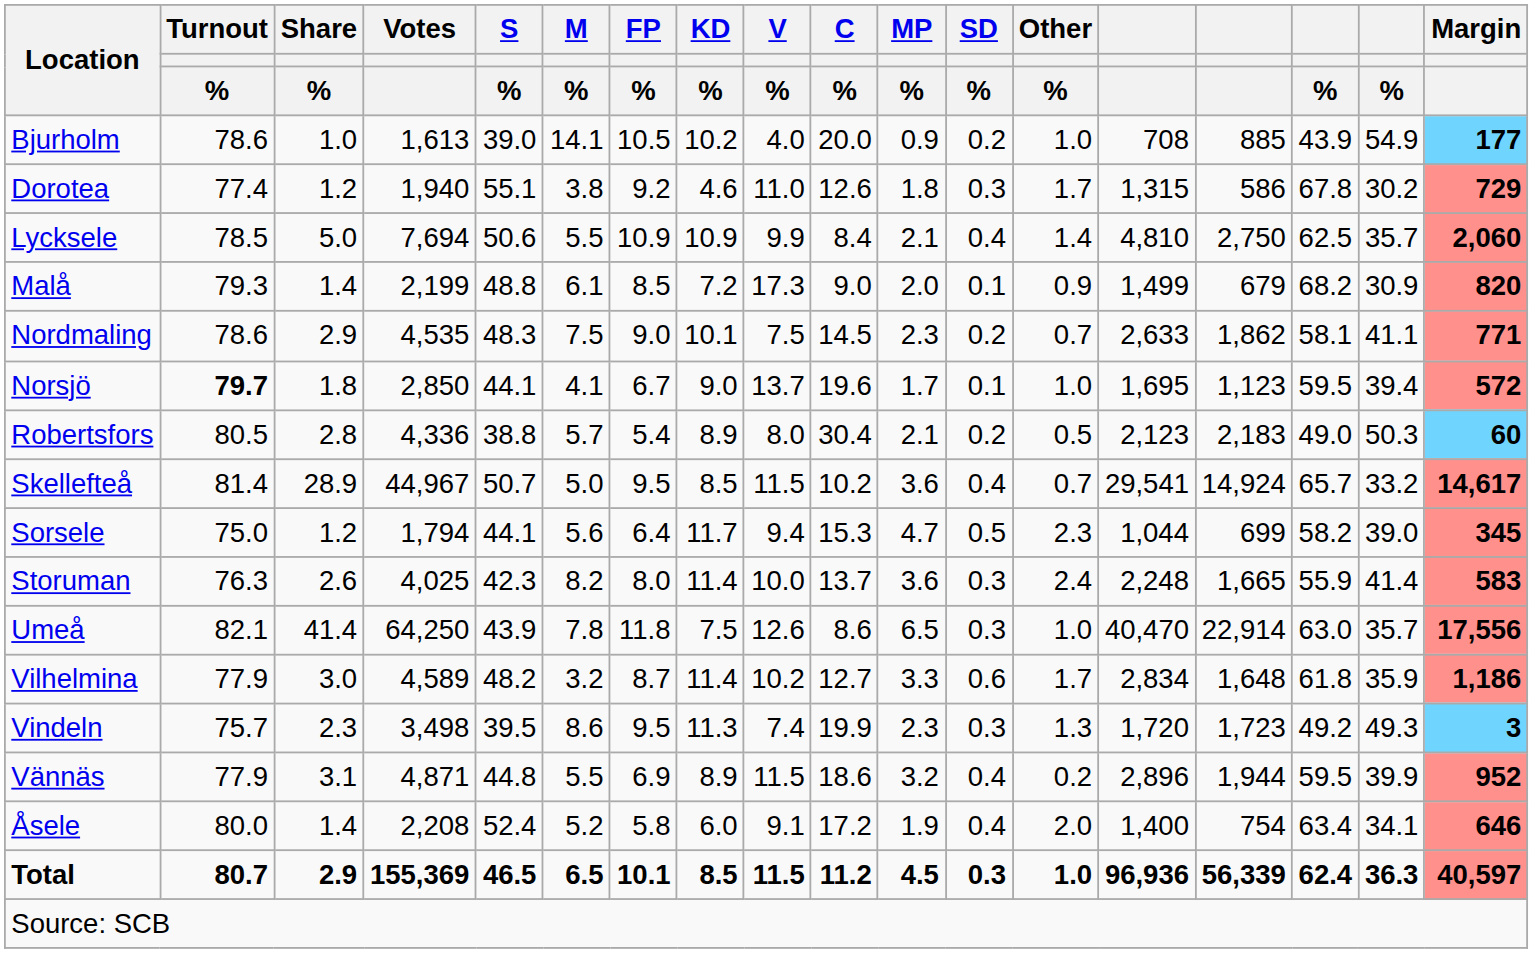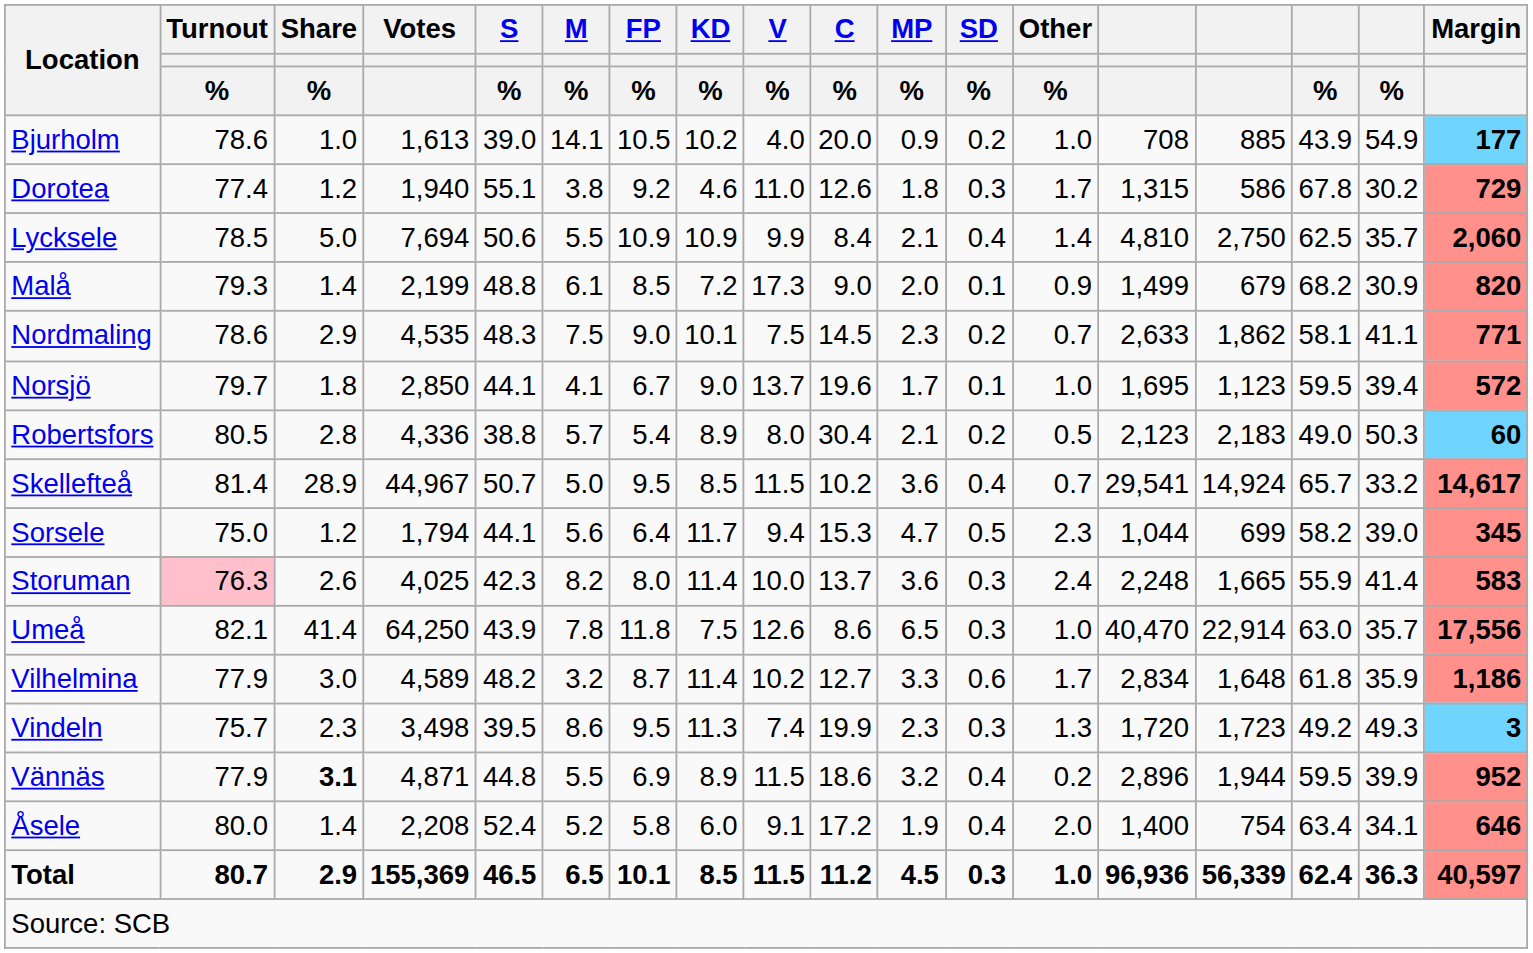Norsjö | Turnout / %: bold -> normal
Storuman | Turnout / %: no background -> pink background
Vännäs | Share / %: normal -> bold
